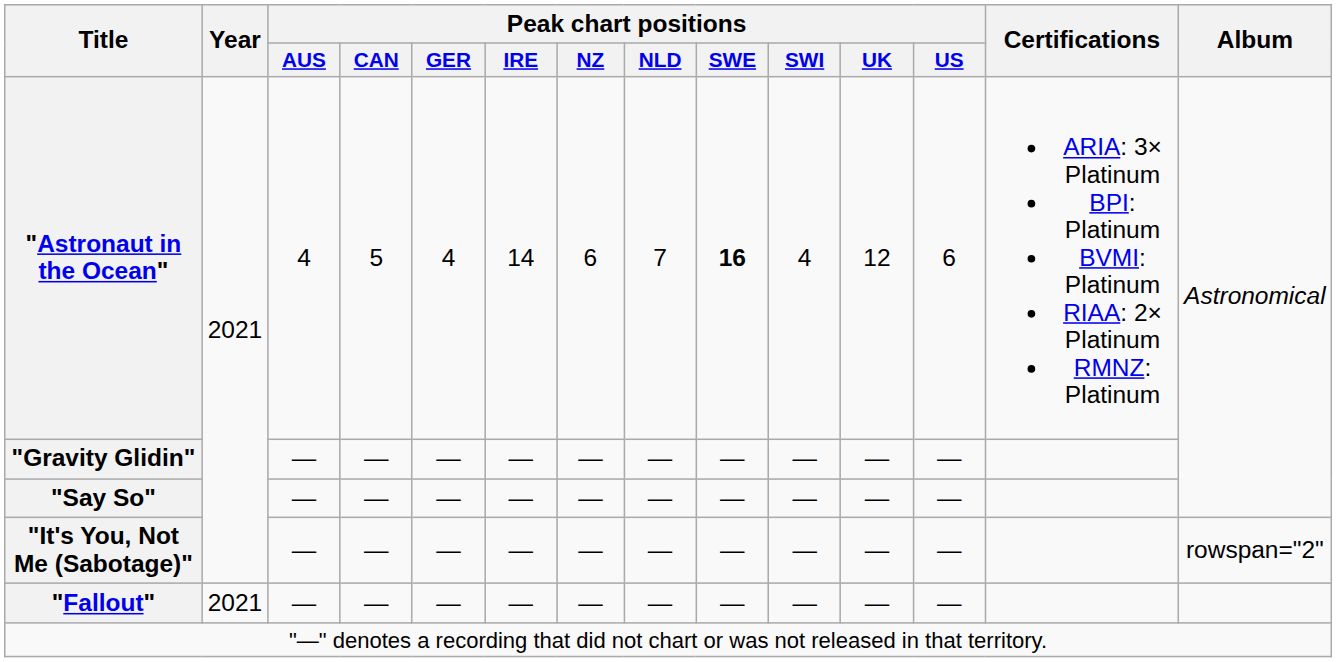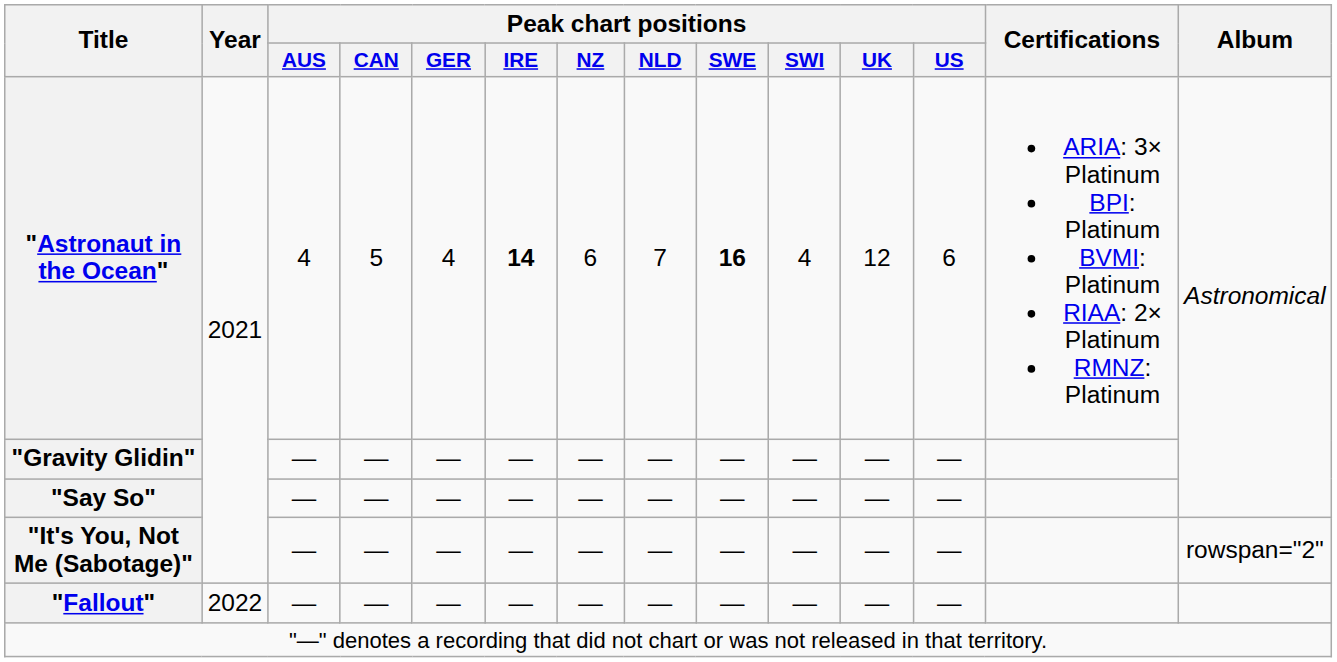"Astronaut in the Ocean" | Peak chart positions / IRE: normal -> bold
"Fallout" | Year: 2021 -> 2022
